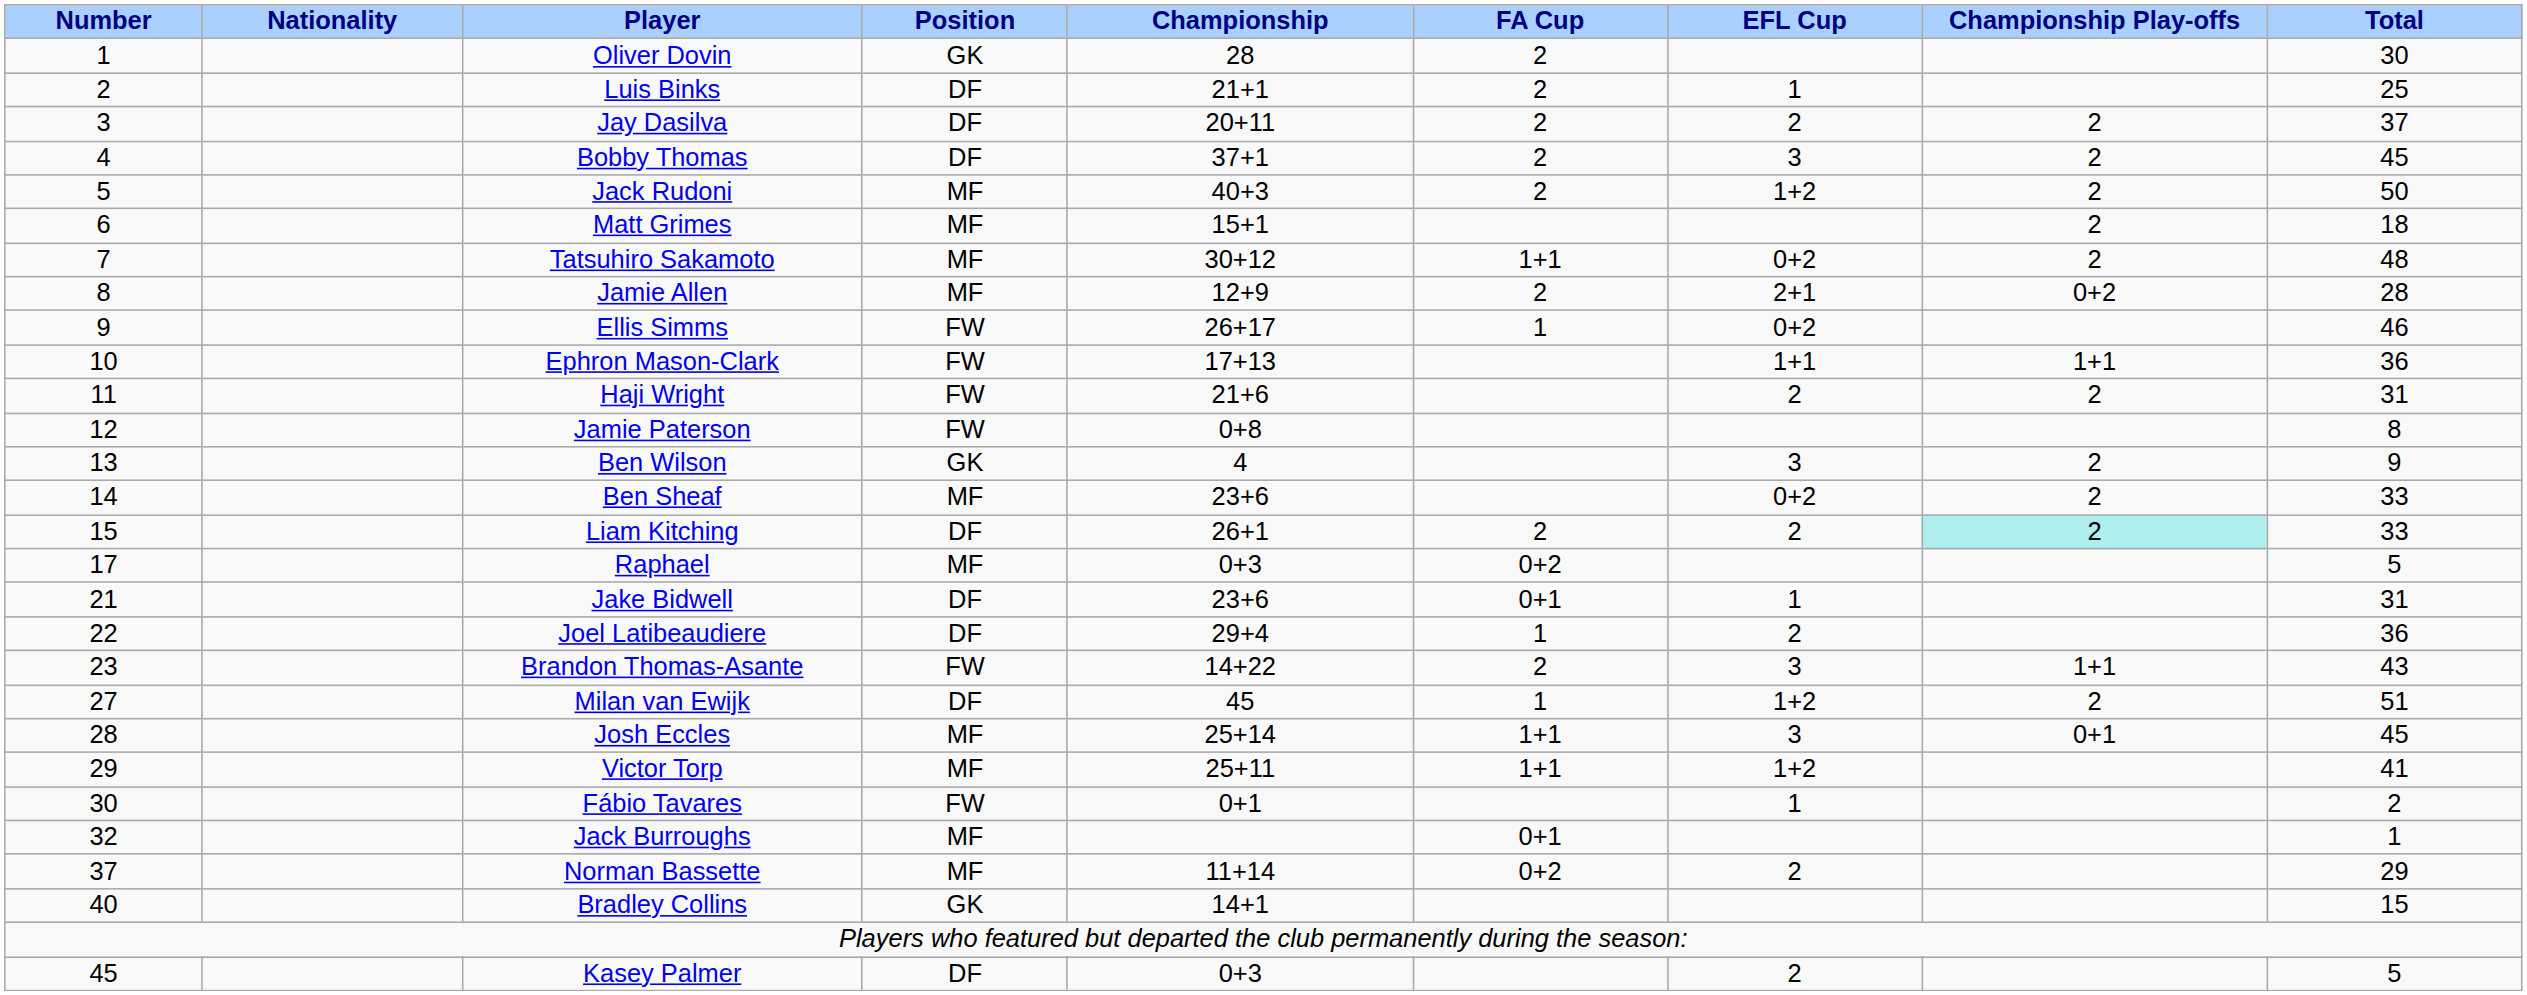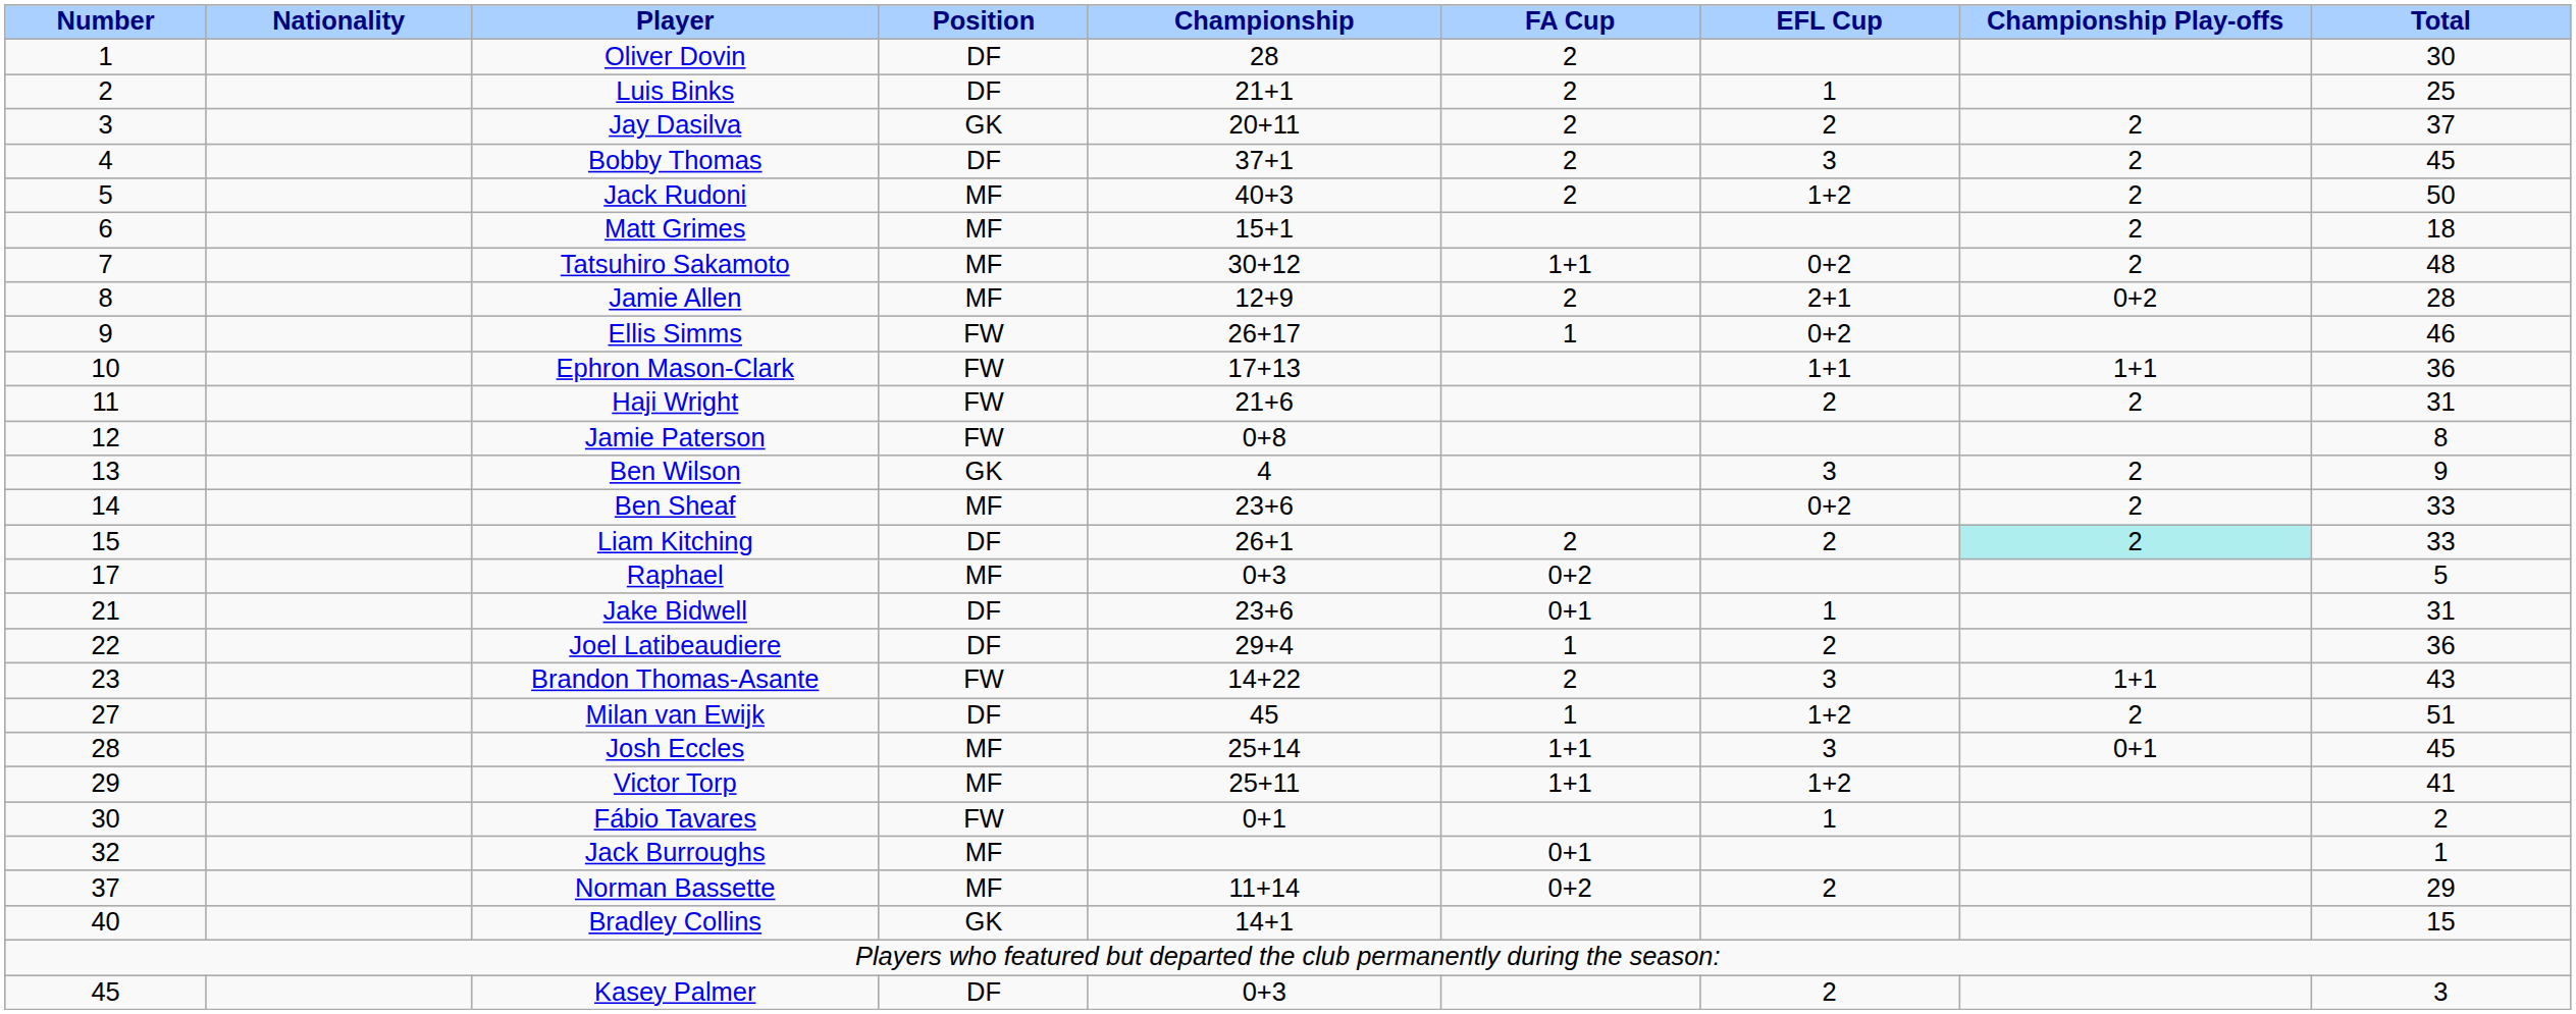Oliver Dovin | Position: GK -> DF
Jay Dasilva | Position: DF -> GK
Kasey Palmer | Total: 5 -> 3
